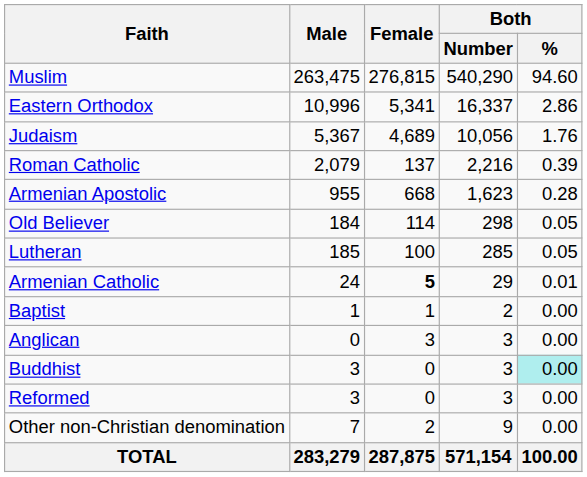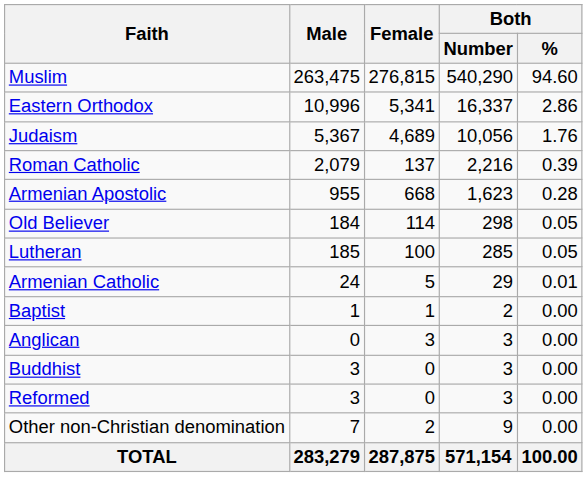Armenian Catholic | Female: bold -> normal
Buddhist | Both / %: paleturquoise background -> no background
